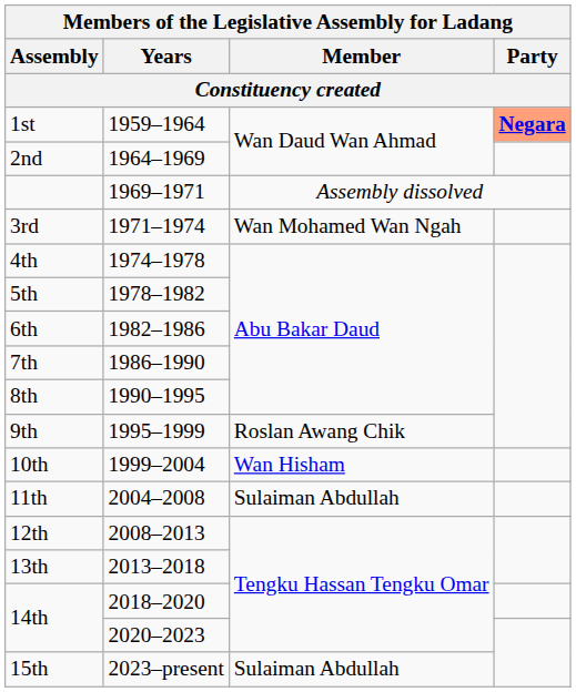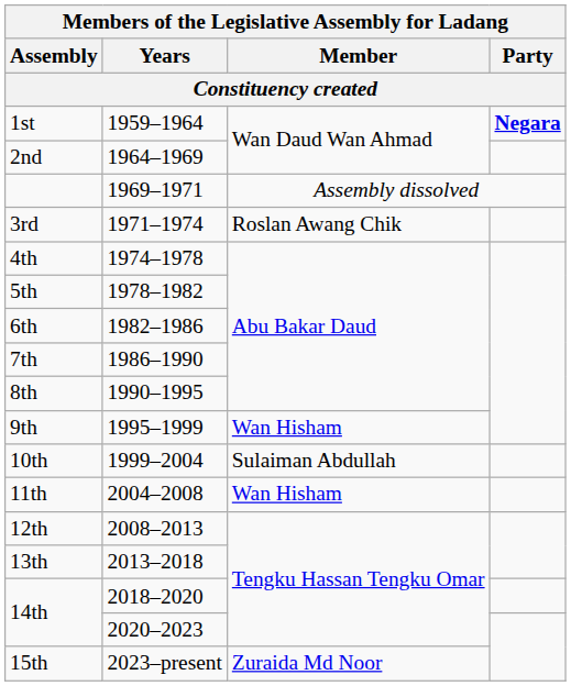1st | Party: lightsalmon background -> no background
3rd | Member: Wan Mohamed Wan Ngah -> Roslan Awang Chik
9th | Member: Roslan Awang Chik -> Wan Hisham
10th | Member: Wan Hisham -> Sulaiman Abdullah
11th | Member: Sulaiman Abdullah -> Wan Hisham
15th | Member: Sulaiman Abdullah -> Zuraida Md Noor
